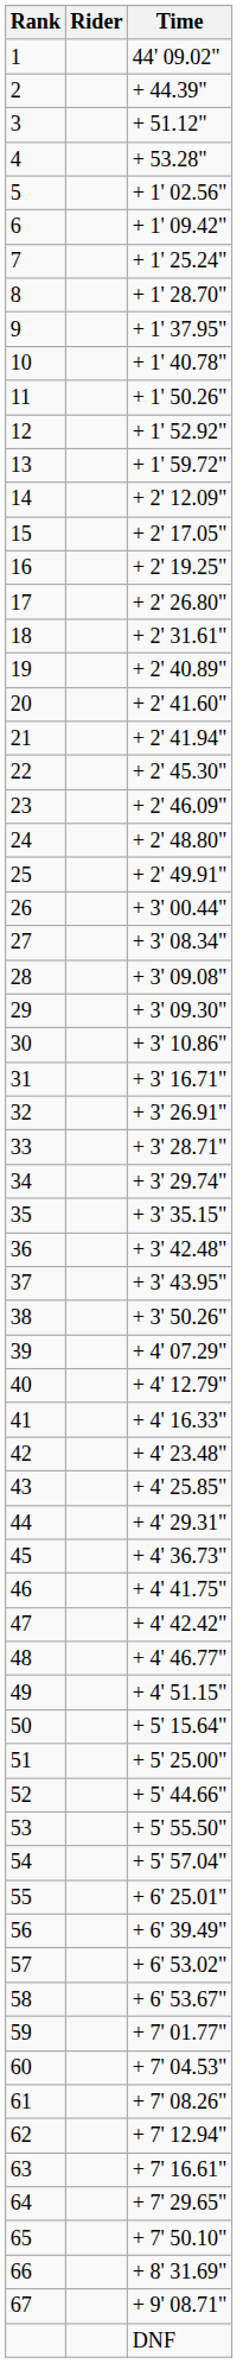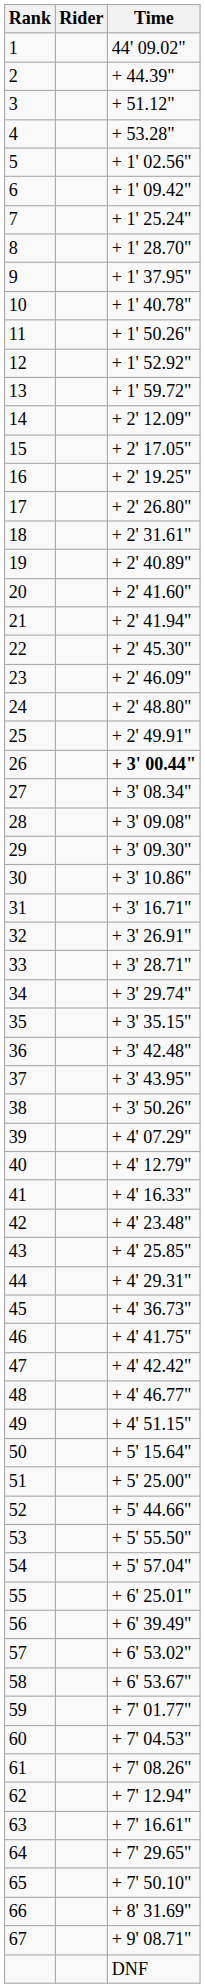26 | Time: normal -> bold
